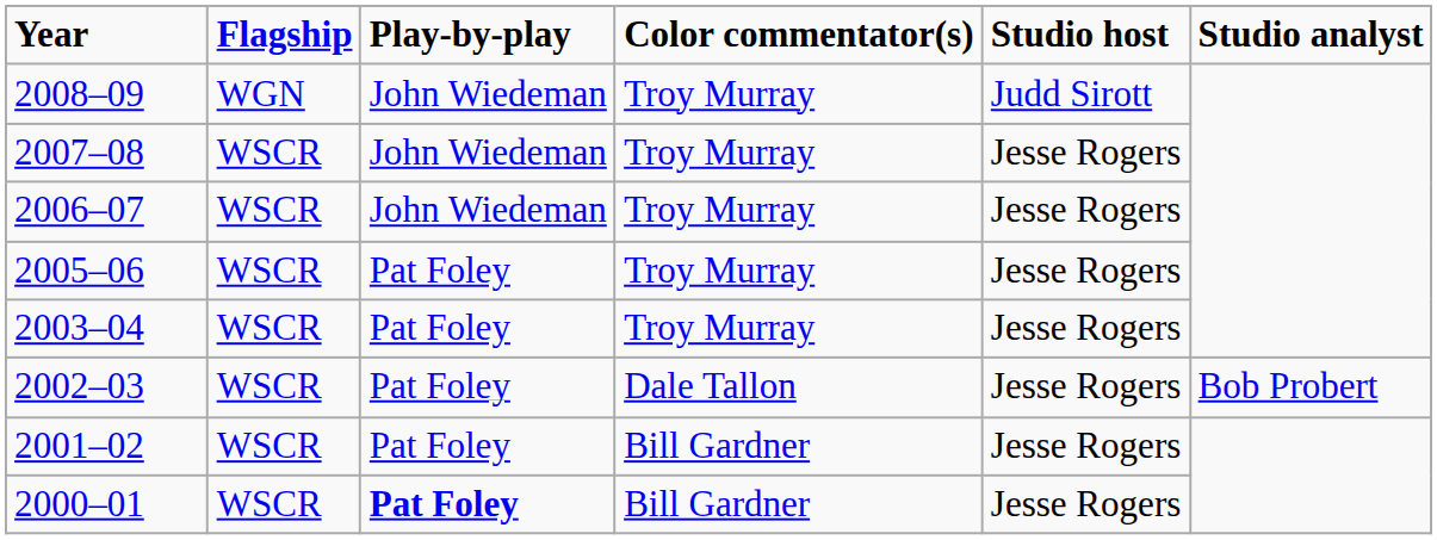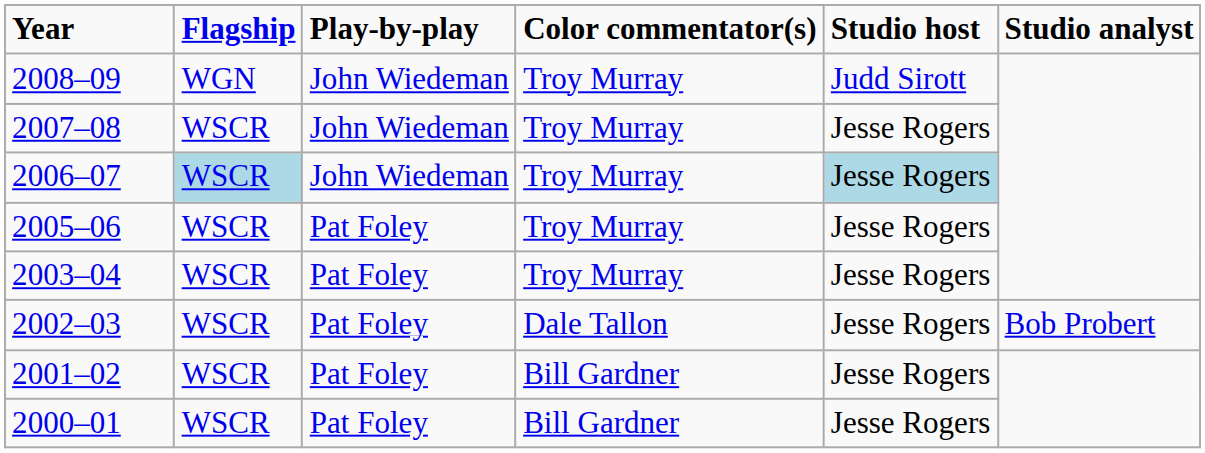2006–07 | Flagship: no background -> lightblue background
2006–07 | Studio host: no background -> lightblue background
2000–01 | Play-by-play: bold -> normal
